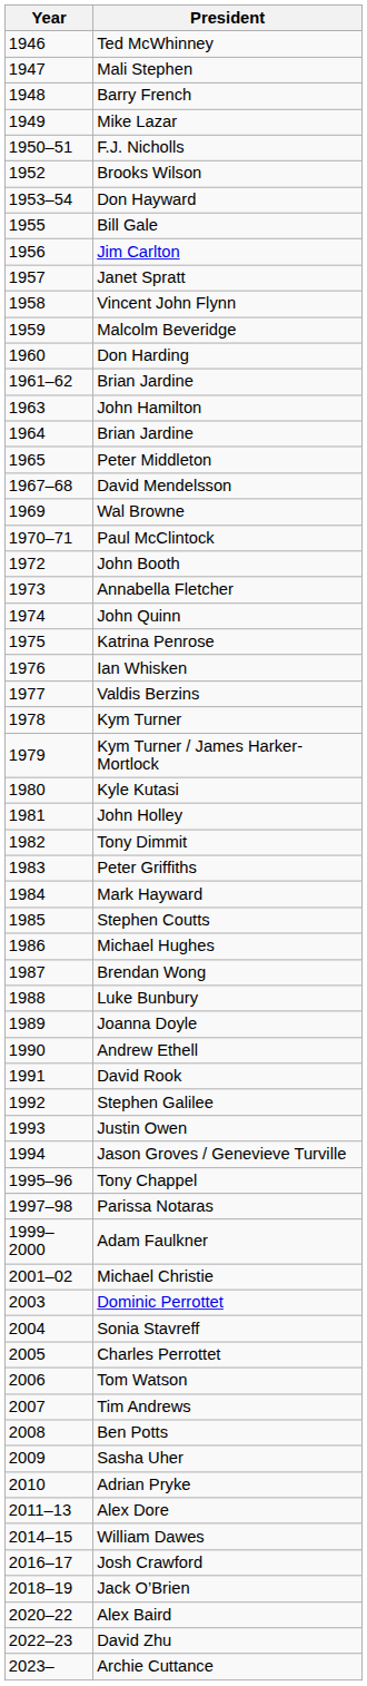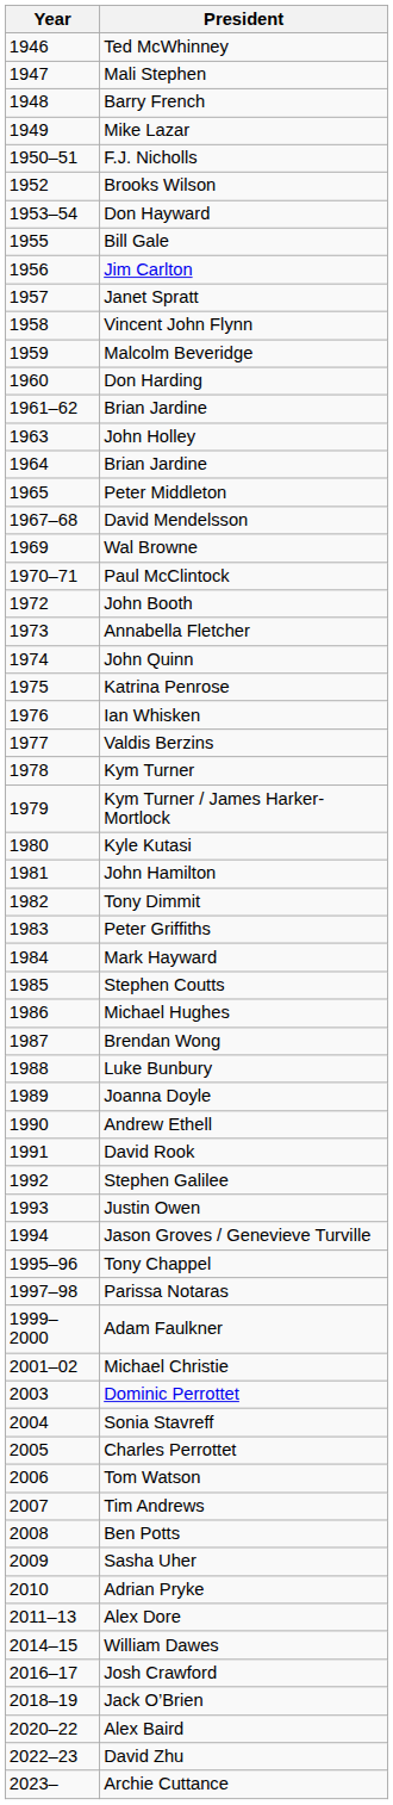row 16 | President: John Hamilton -> John Holley
row 31 | President: John Holley -> John Hamilton
